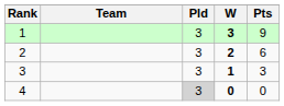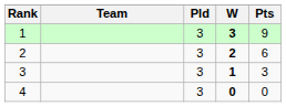4 | Pld: lightgrey background -> no background
